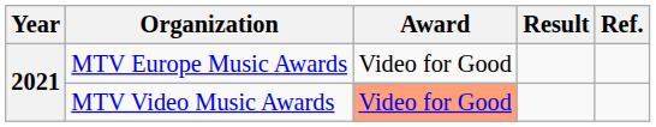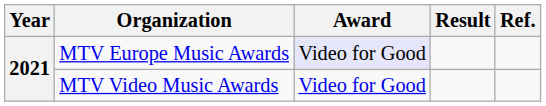MTV Europe Music Awards | Award: no background -> lavender background
MTV Video Music Awards | Award: lightsalmon background -> no background
